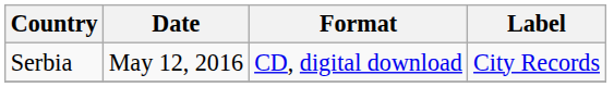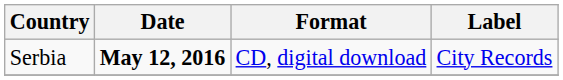Serbia | Date: normal -> bold
